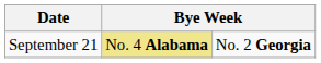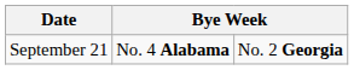September 21 | column 2: khaki background -> no background
